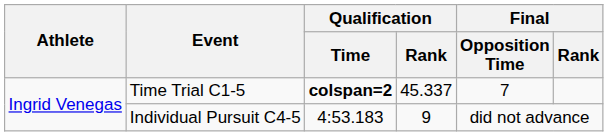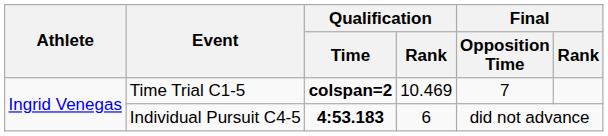Time Trial C1-5 | Qualification / Rank: 45.337 -> 10.469
Individual Pursuit C4-5 | Qualification / Time: normal -> bold
Individual Pursuit C4-5 | Qualification / Rank: 9 -> 6
